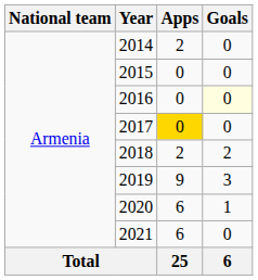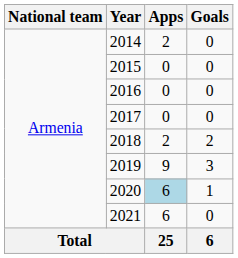2016 | Goals: lightyellow background -> no background
2017 | Apps: gold background -> no background
2020 | Apps: no background -> lightblue background
